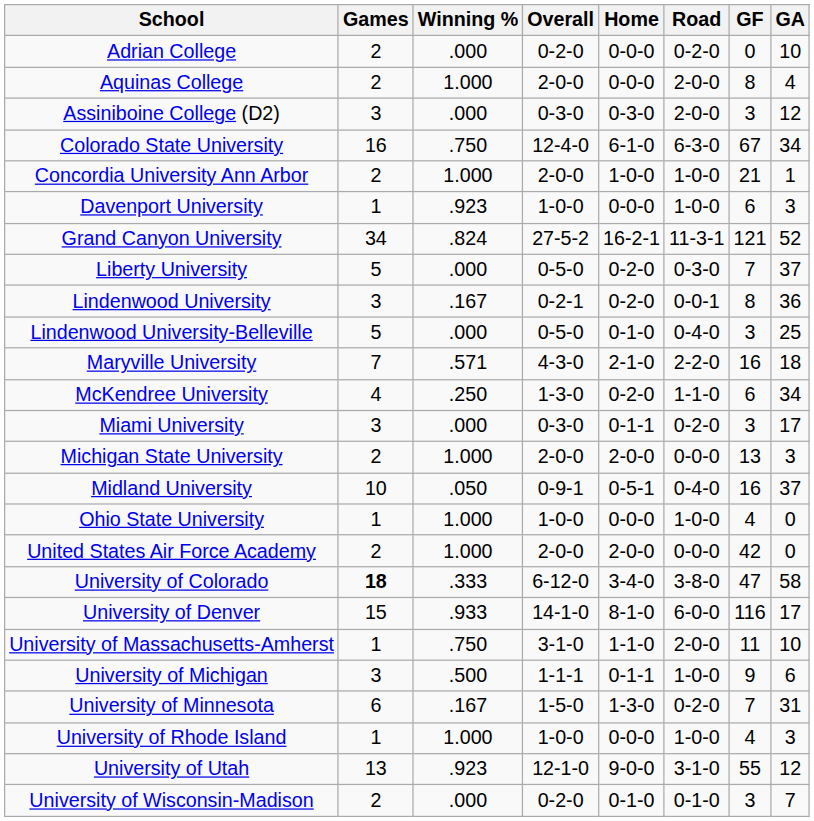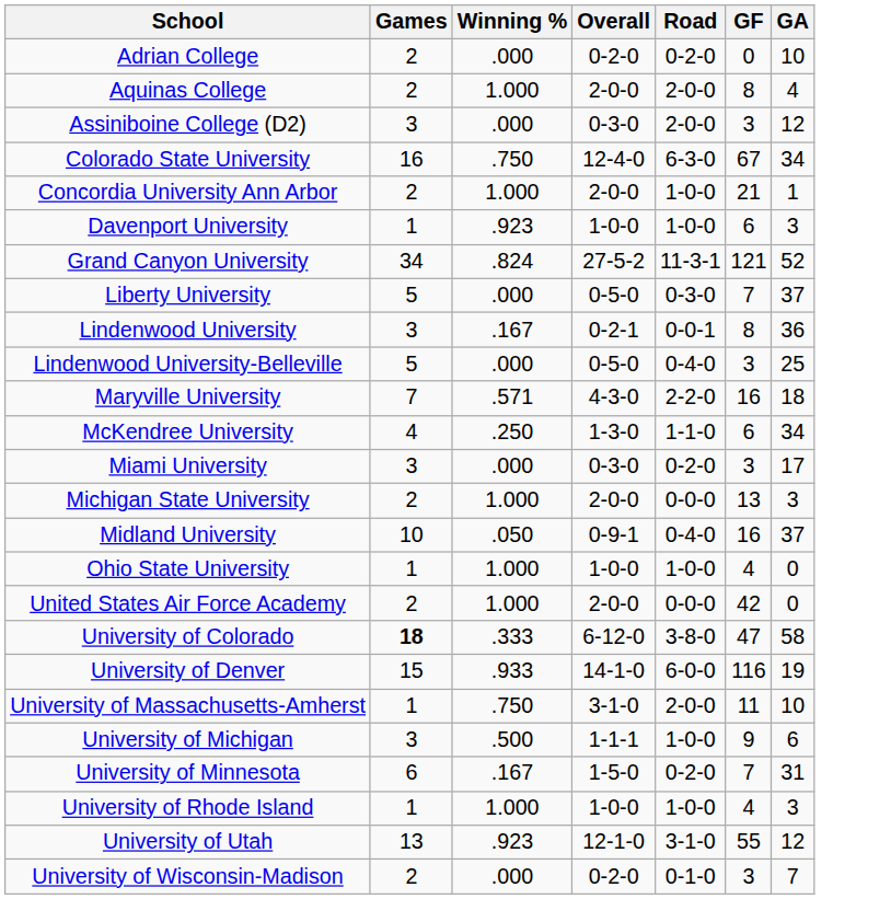- column: Home | 0-0-0 | 0-0-0 | 0-3-0 | 6-1-0 | 1-0-0 | 0-0-0 | 16-2-1 | 0-2-0 | 0-2-0 | 0-1-0 | 2-1-0 | 0-2-0 | 0-1-1 | 2-0-0 | 0-5-1 | 0-0-0 | 2-0-0 | 3-4-0 | 8-1-0 | 1-1-0 | 0-1-1 | 1-3-0 | 0-0-0 | 9-0-0 | 0-1-0
University of Denver | GA: 17 -> 19
